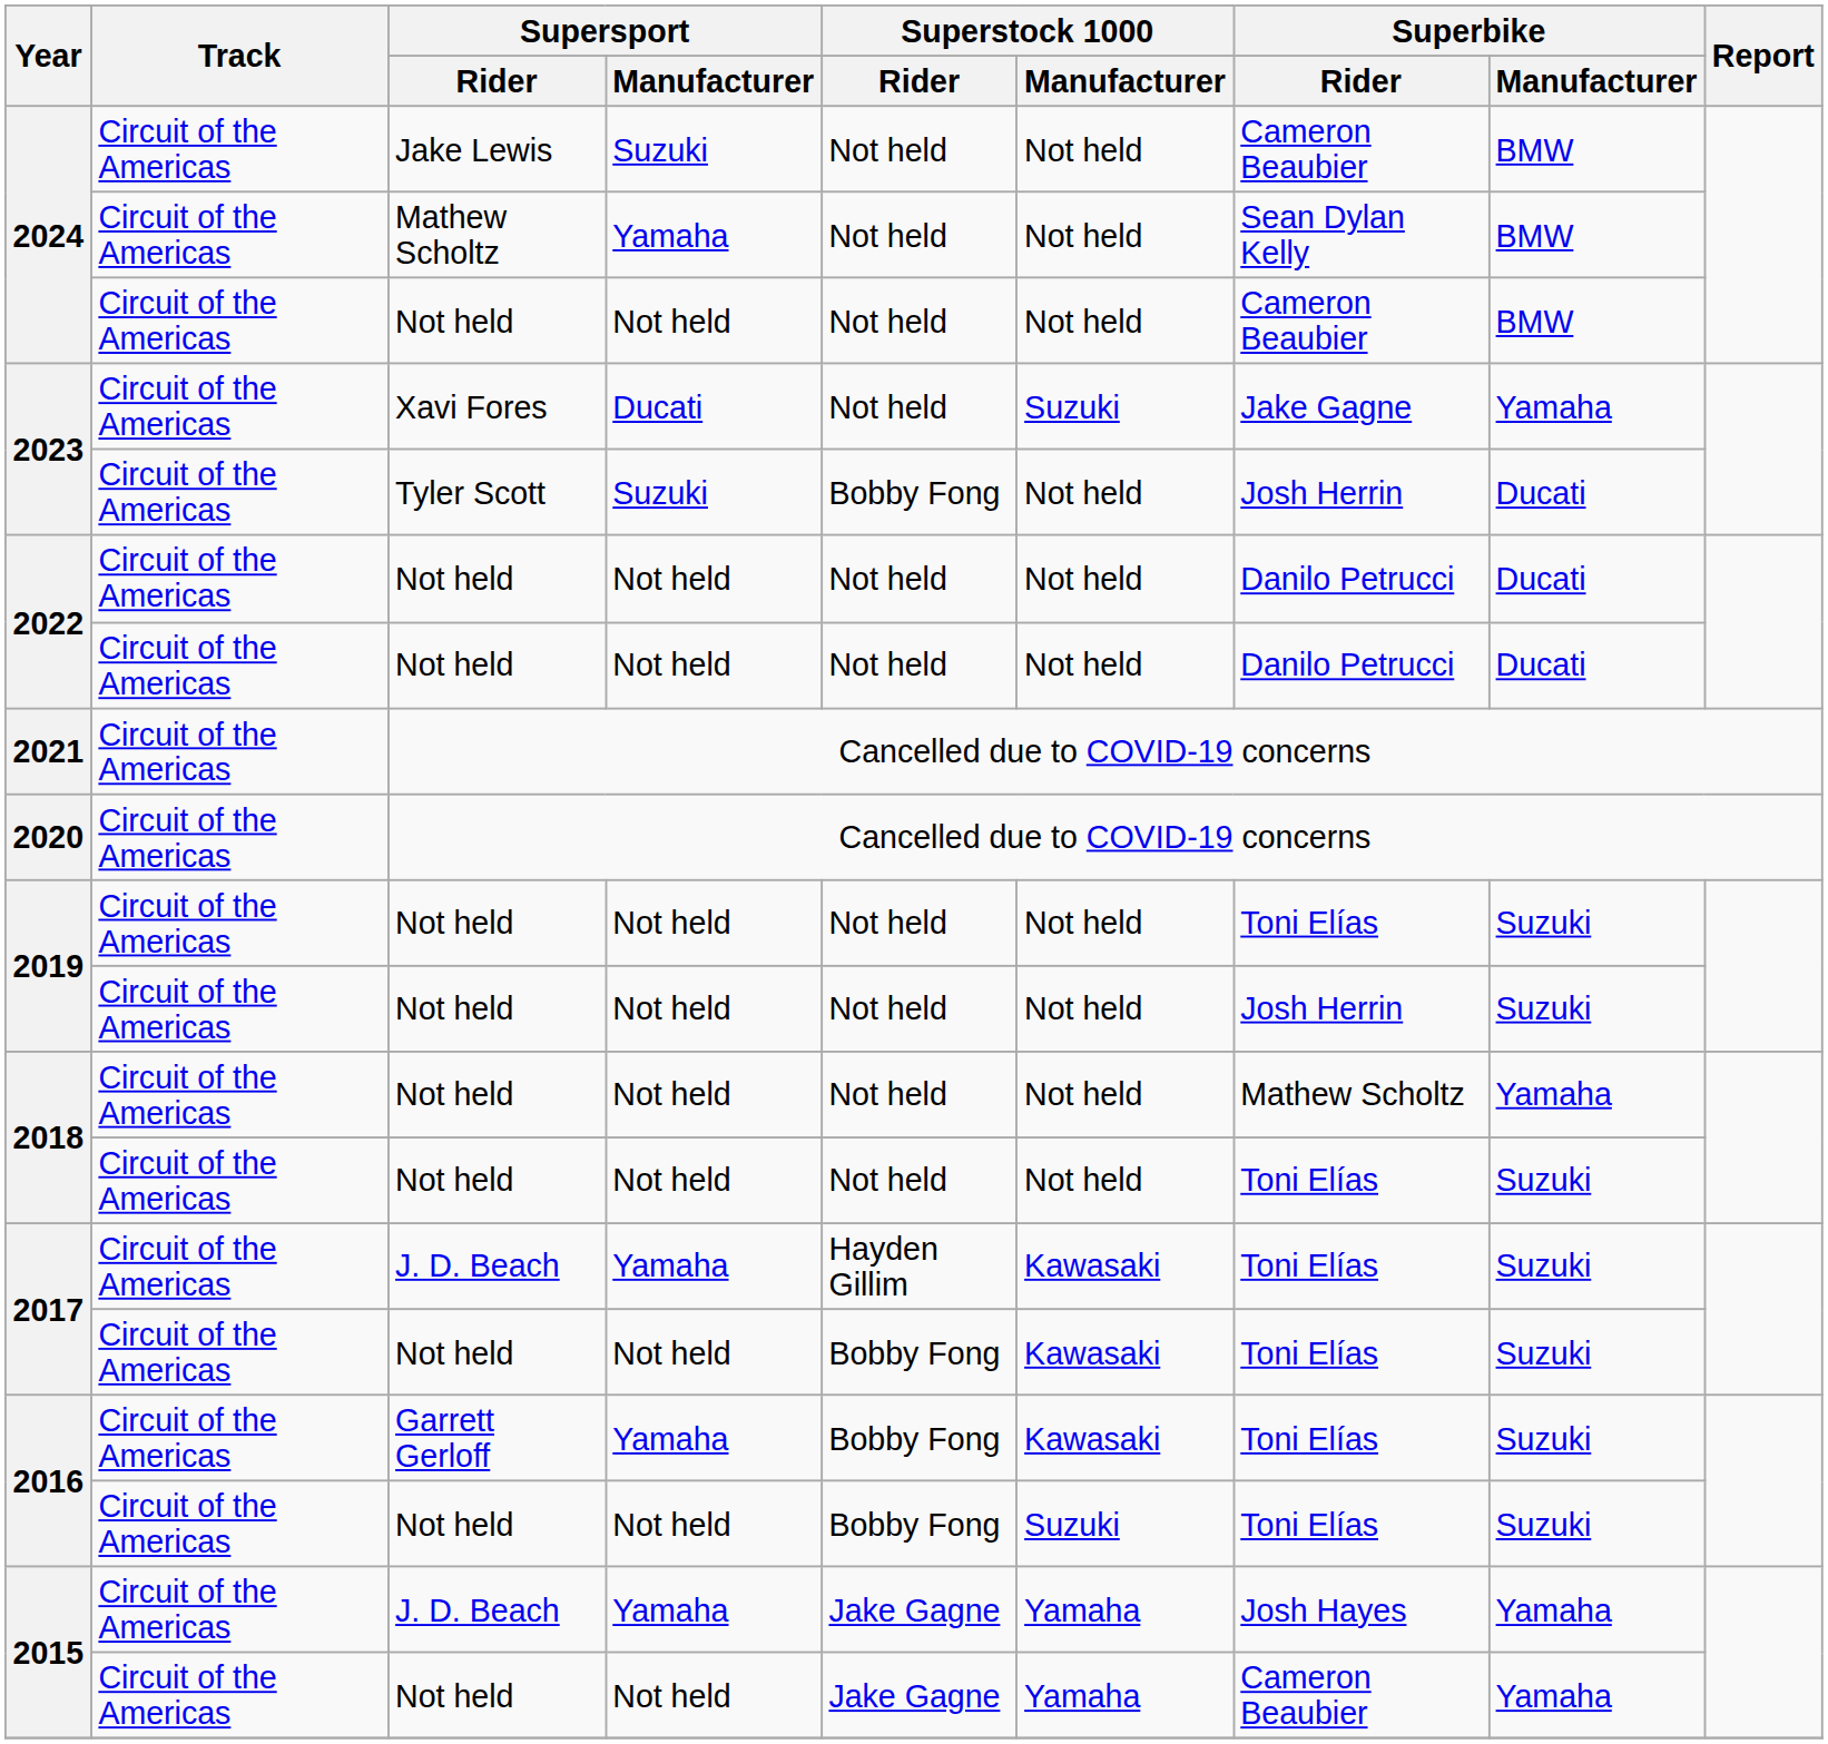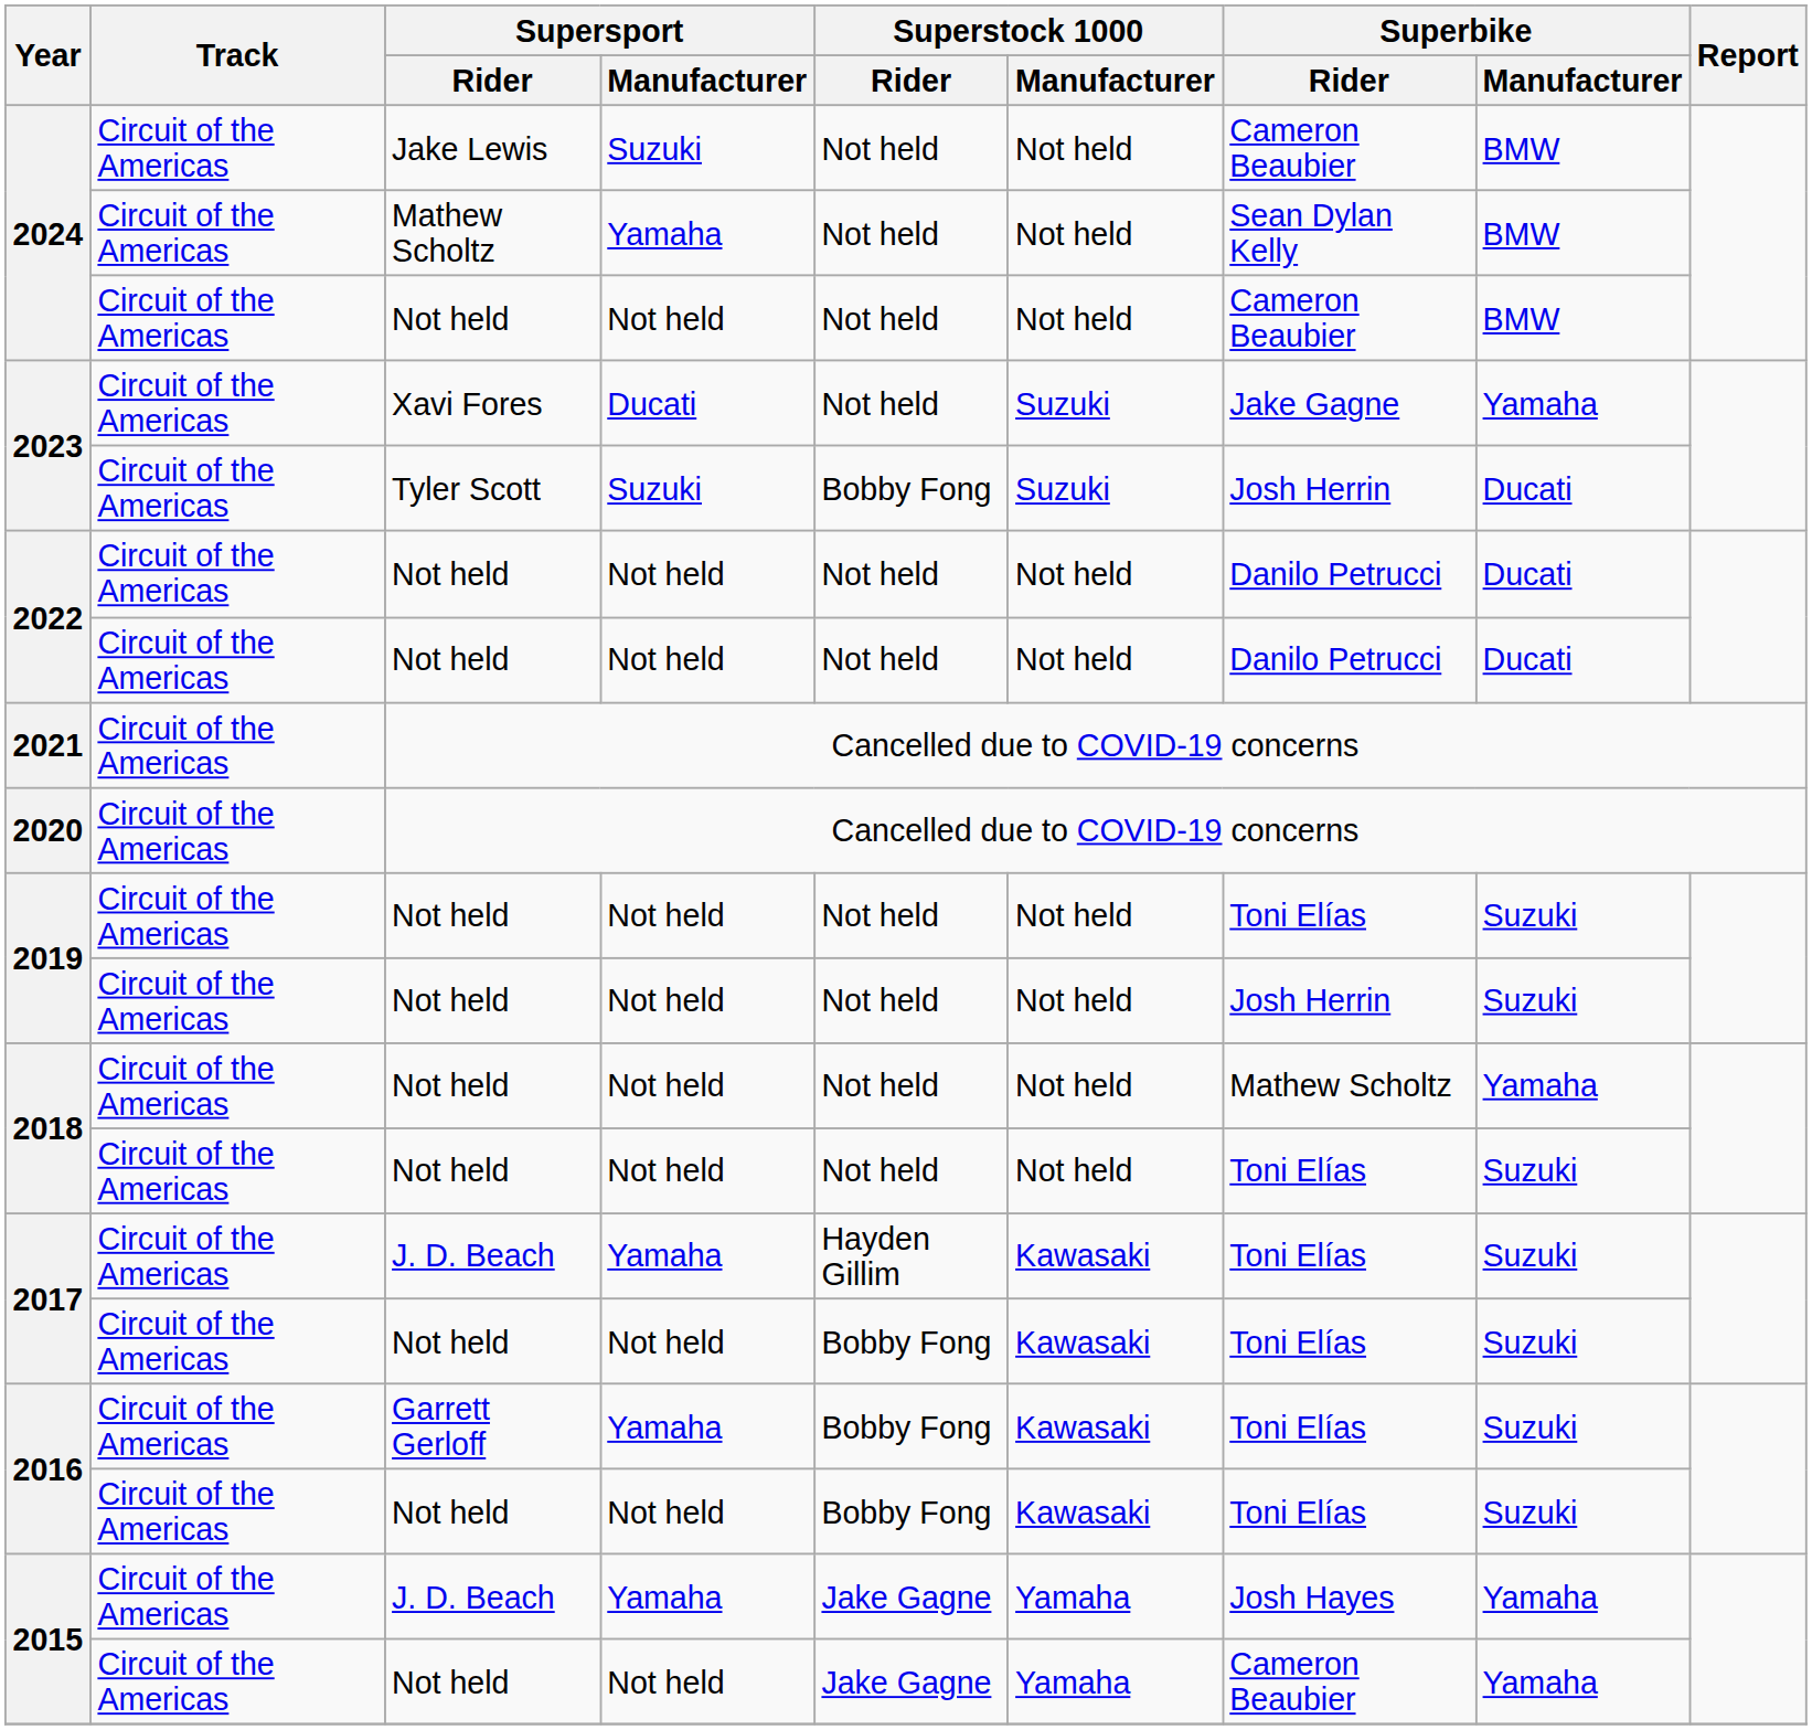2023 / Tyler Scott | Superstock 1000 / Manufacturer: Not held -> Suzuki
2016 / Not held | Superstock 1000 / Manufacturer: Suzuki -> Kawasaki
